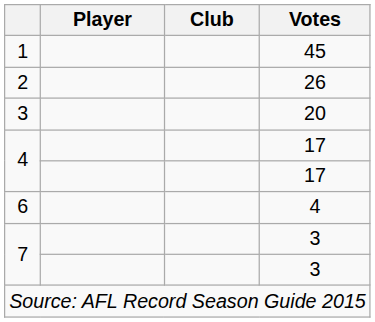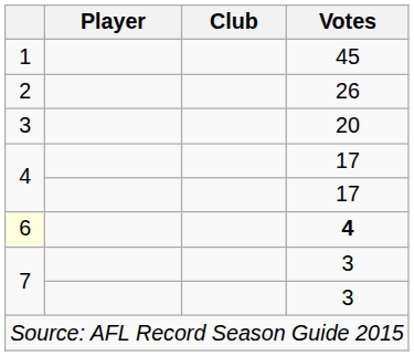6 | column 1: no background -> lightyellow background
6 | Votes: normal -> bold
